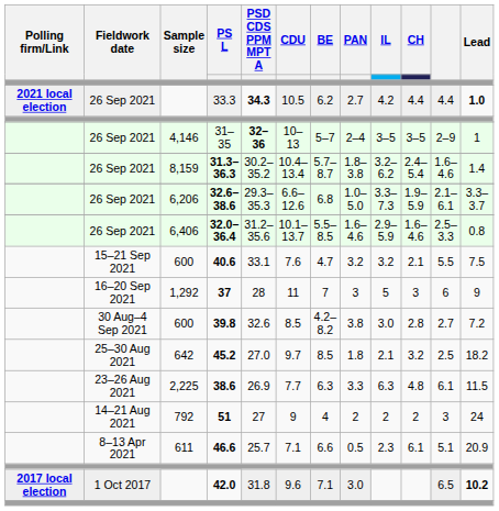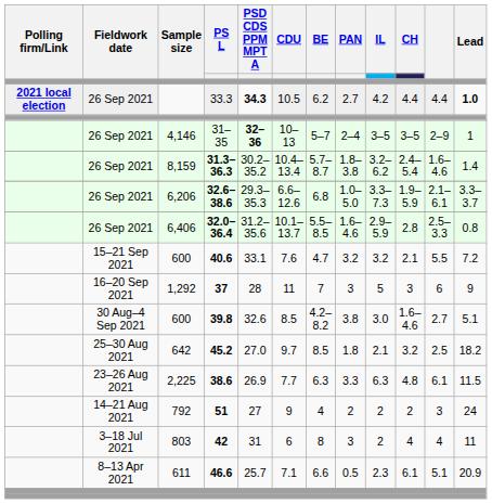32.0– 36.4 | CH: 1.6– 4.6 -> 2.8
40.6 | Lead: 7.5 -> 7.2
39.8 | CH: 2.8 -> 1.6– 4.6
39.8 | Lead: 7.2 -> 5.1
+ row: 3–18 Jul 2021 | 803 | 42 | 31 | 6 | 8 | 3 | 2 | 4 | 4 | 11
- row: 2017 local election | 1 Oct 2017 | 42.0 | 31.8 | 9.6 | 7.1 | 3.0 | 6.5 | 10.2
